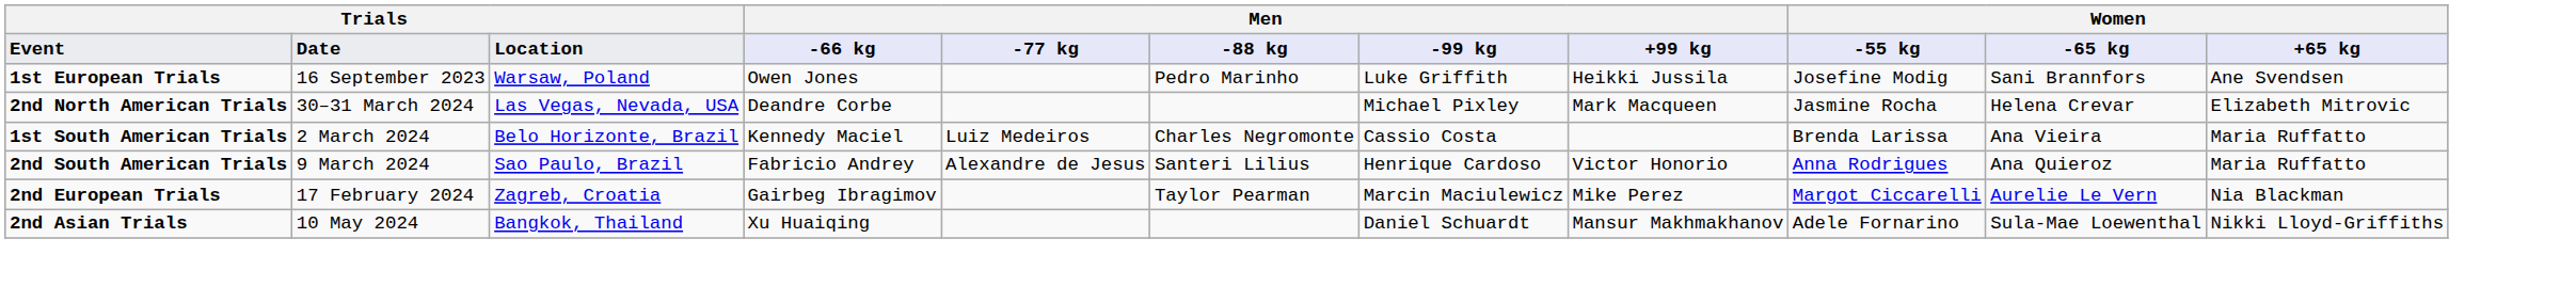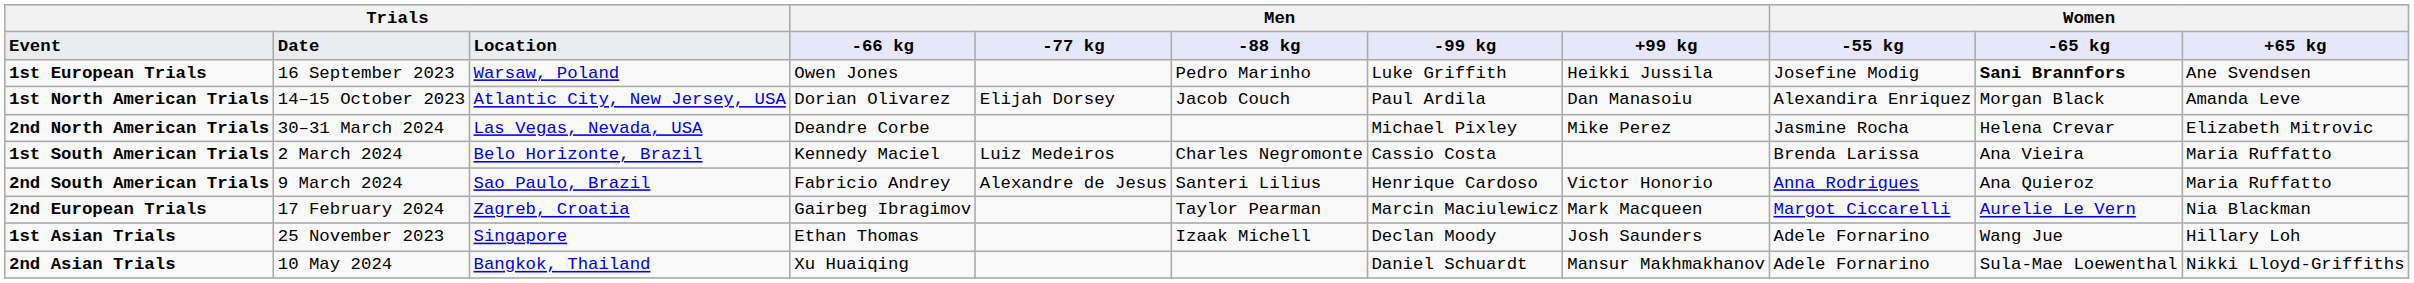1st European Trials | column 10: normal -> bold
+ row: 1st North American Trials | 14–15 October 2023 | Atlantic City, New Jersey, USA | Dorian Olivarez | Elijah Dorsey | Jacob Couch | Paul Ardila | Dan Manasoiu | Alexandira Enriquez | Morgan Black | Amanda Leve
2nd North American Trials | column 8: Mark Macqueen -> Mike Perez
2nd European Trials | column 8: Mike Perez -> Mark Macqueen
+ row: 1st Asian Trials | 25 November 2023 | Singapore | Ethan Thomas | Izaak Michell | Declan Moody | Josh Saunders | Adele Fornarino | Wang Jue | Hillary Loh
